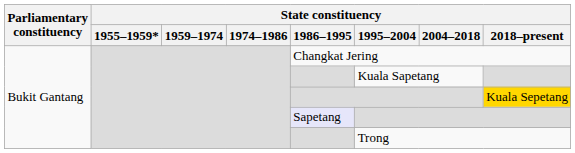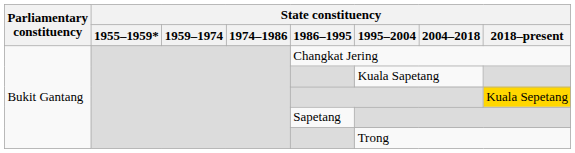row 6 | State constituency / 1986–1995: lavender background -> no background
